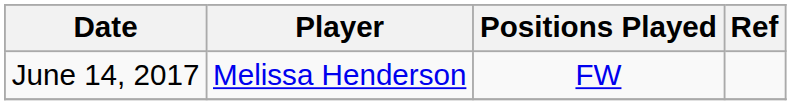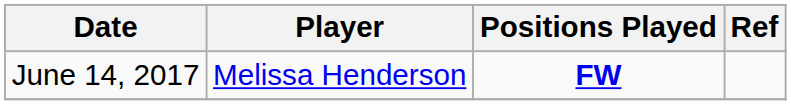June 14, 2017 | Positions Played: normal -> bold
